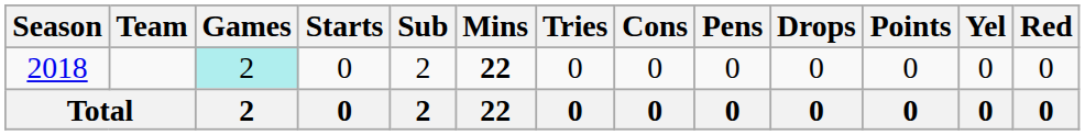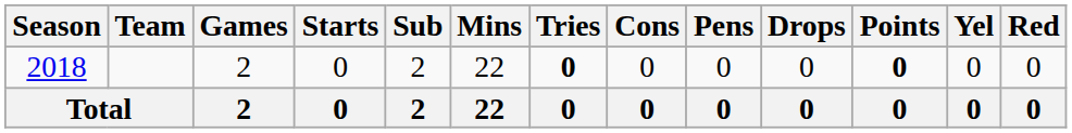2018 | Games: paleturquoise background -> no background
2018 | Mins: bold -> normal
2018 | Tries: normal -> bold
2018 | Points: normal -> bold
